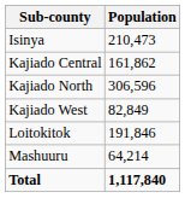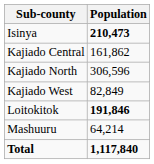Isinya | Population: normal -> bold
Loitokitok | Population: normal -> bold
